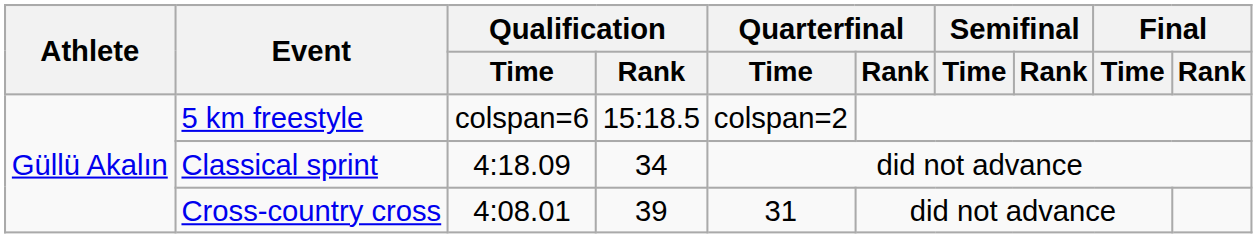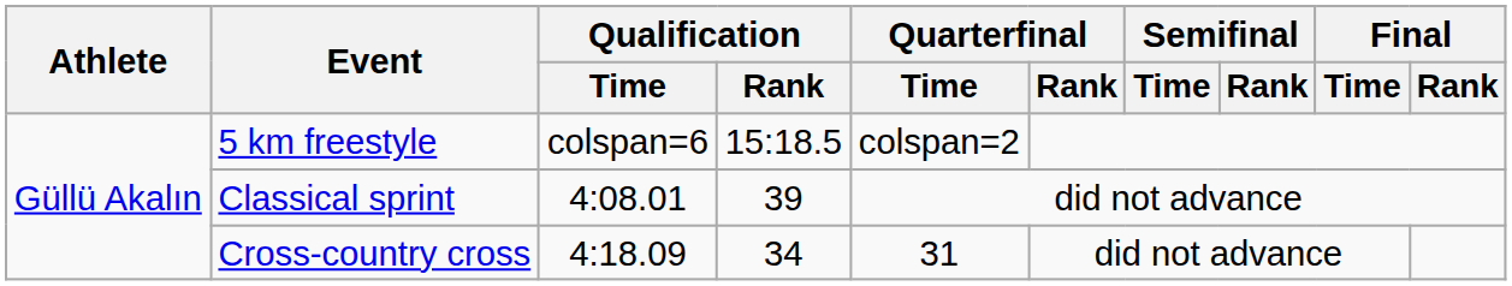Classical sprint | Qualification / Time: 4:18.09 -> 4:08.01
Classical sprint | Qualification / Rank: 34 -> 39
Cross-country cross | Qualification / Time: 4:08.01 -> 4:18.09
Cross-country cross | Qualification / Rank: 39 -> 34
